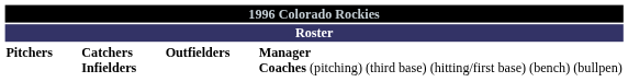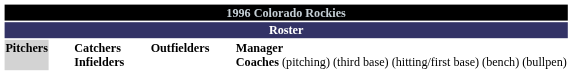Pitchers | column 1: no background -> lightgrey background
